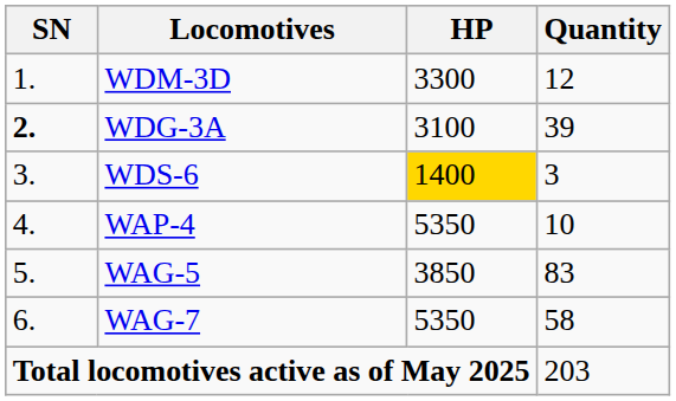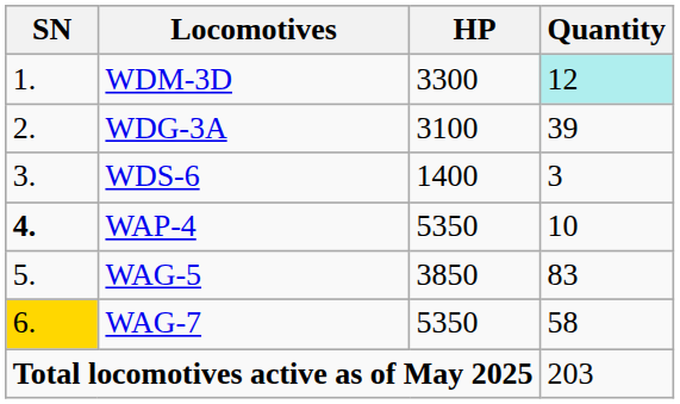WDM-3D | Quantity: no background -> paleturquoise background
WDG-3A | SN: bold -> normal
WDS-6 | HP: gold background -> no background
WAP-4 | SN: normal -> bold
WAG-7 | SN: no background -> gold background
